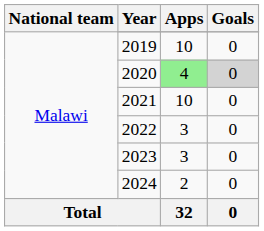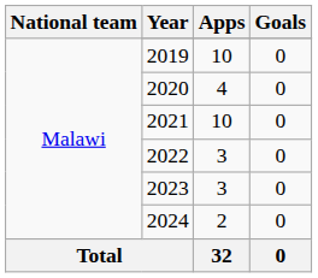2020 | Apps: lightgreen background -> no background
2020 | Goals: lightgrey background -> no background
